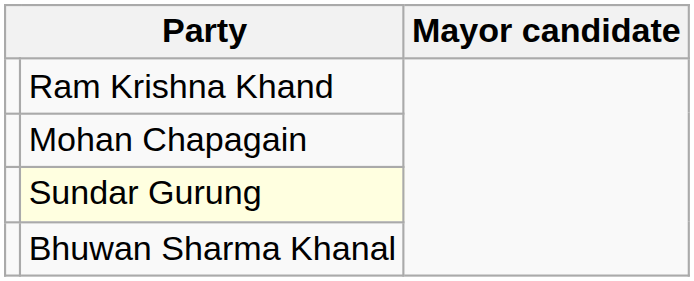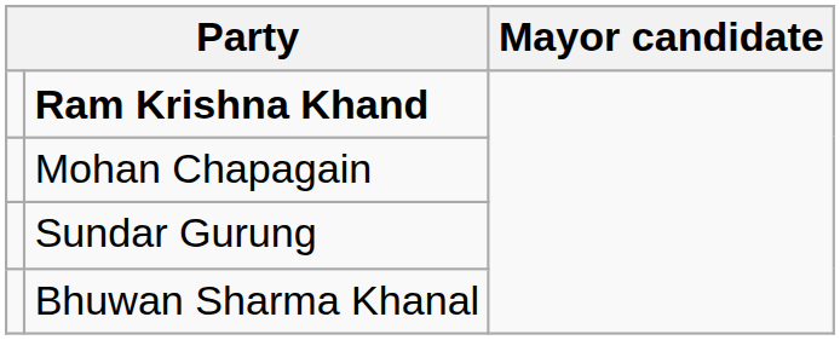Ram Krishna Khand | column 2: normal -> bold
Sundar Gurung | column 2: lightyellow background -> no background
